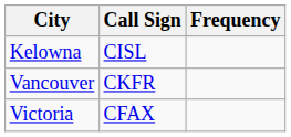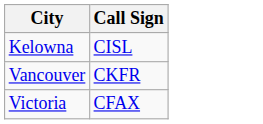- column: Frequency
